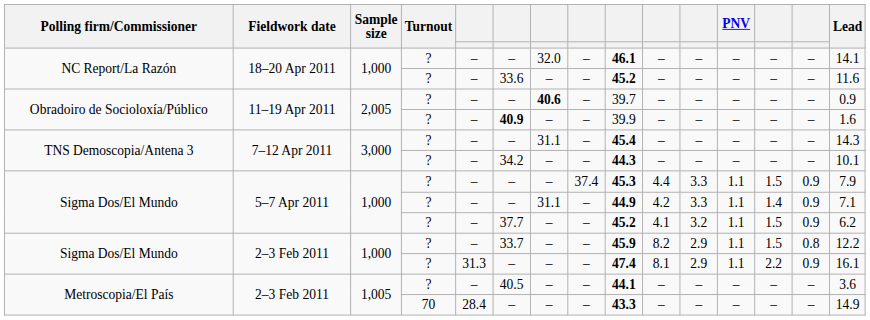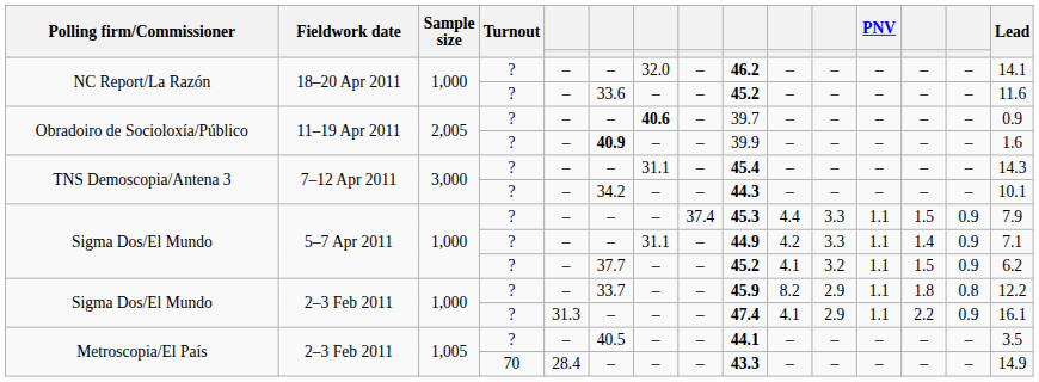row 3 | column 9: 46.1 -> 46.2
row 12 | column 13: 1.5 -> 1.8
row 13 | column 10: 8.1 -> 4.1
row 14 | Lead: 3.6 -> 3.5
